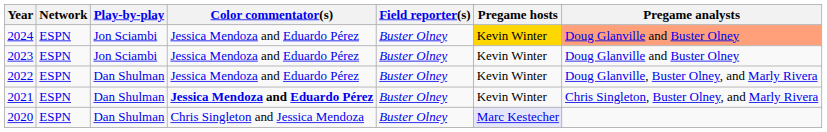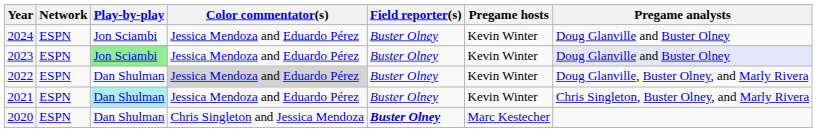2024 | Pregame hosts: gold background -> no background
2024 | Pregame analysts: lightsalmon background -> no background
2023 | Play-by-play: no background -> lightgreen background
2023 | Pregame analysts: no background -> lavender background
2022 | Color commentator(s): no background -> lightgrey background
2021 | Play-by-play: no background -> paleturquoise background
2021 | Color commentator(s): bold -> normal
2020 | Field reporter(s): normal -> bold
2020 | Pregame hosts: lavender background -> no background
